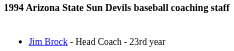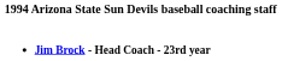Jim Brock - Head Coach - 23rd year | column 1: normal -> bold
